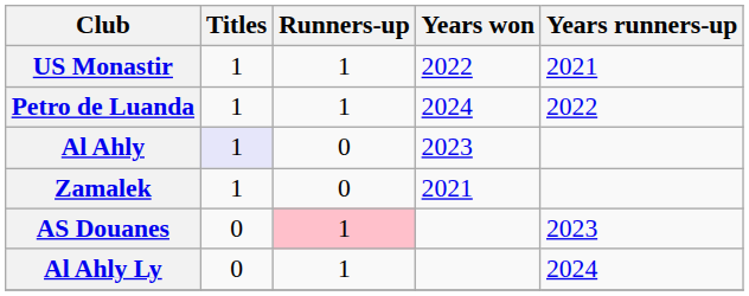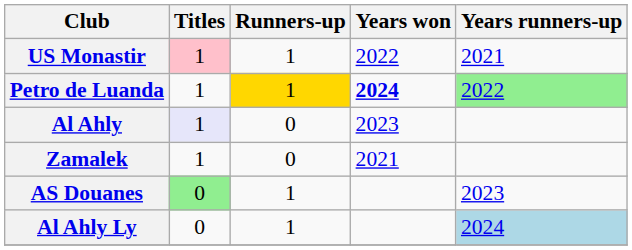US Monastir | Titles: no background -> pink background
Petro de Luanda | Runners-up: no background -> gold background
Petro de Luanda | Years won: normal -> bold
Petro de Luanda | Years runners-up: no background -> lightgreen background
AS Douanes | Titles: no background -> lightgreen background
AS Douanes | Runners-up: pink background -> no background
Al Ahly Ly | Years runners-up: no background -> lightblue background
